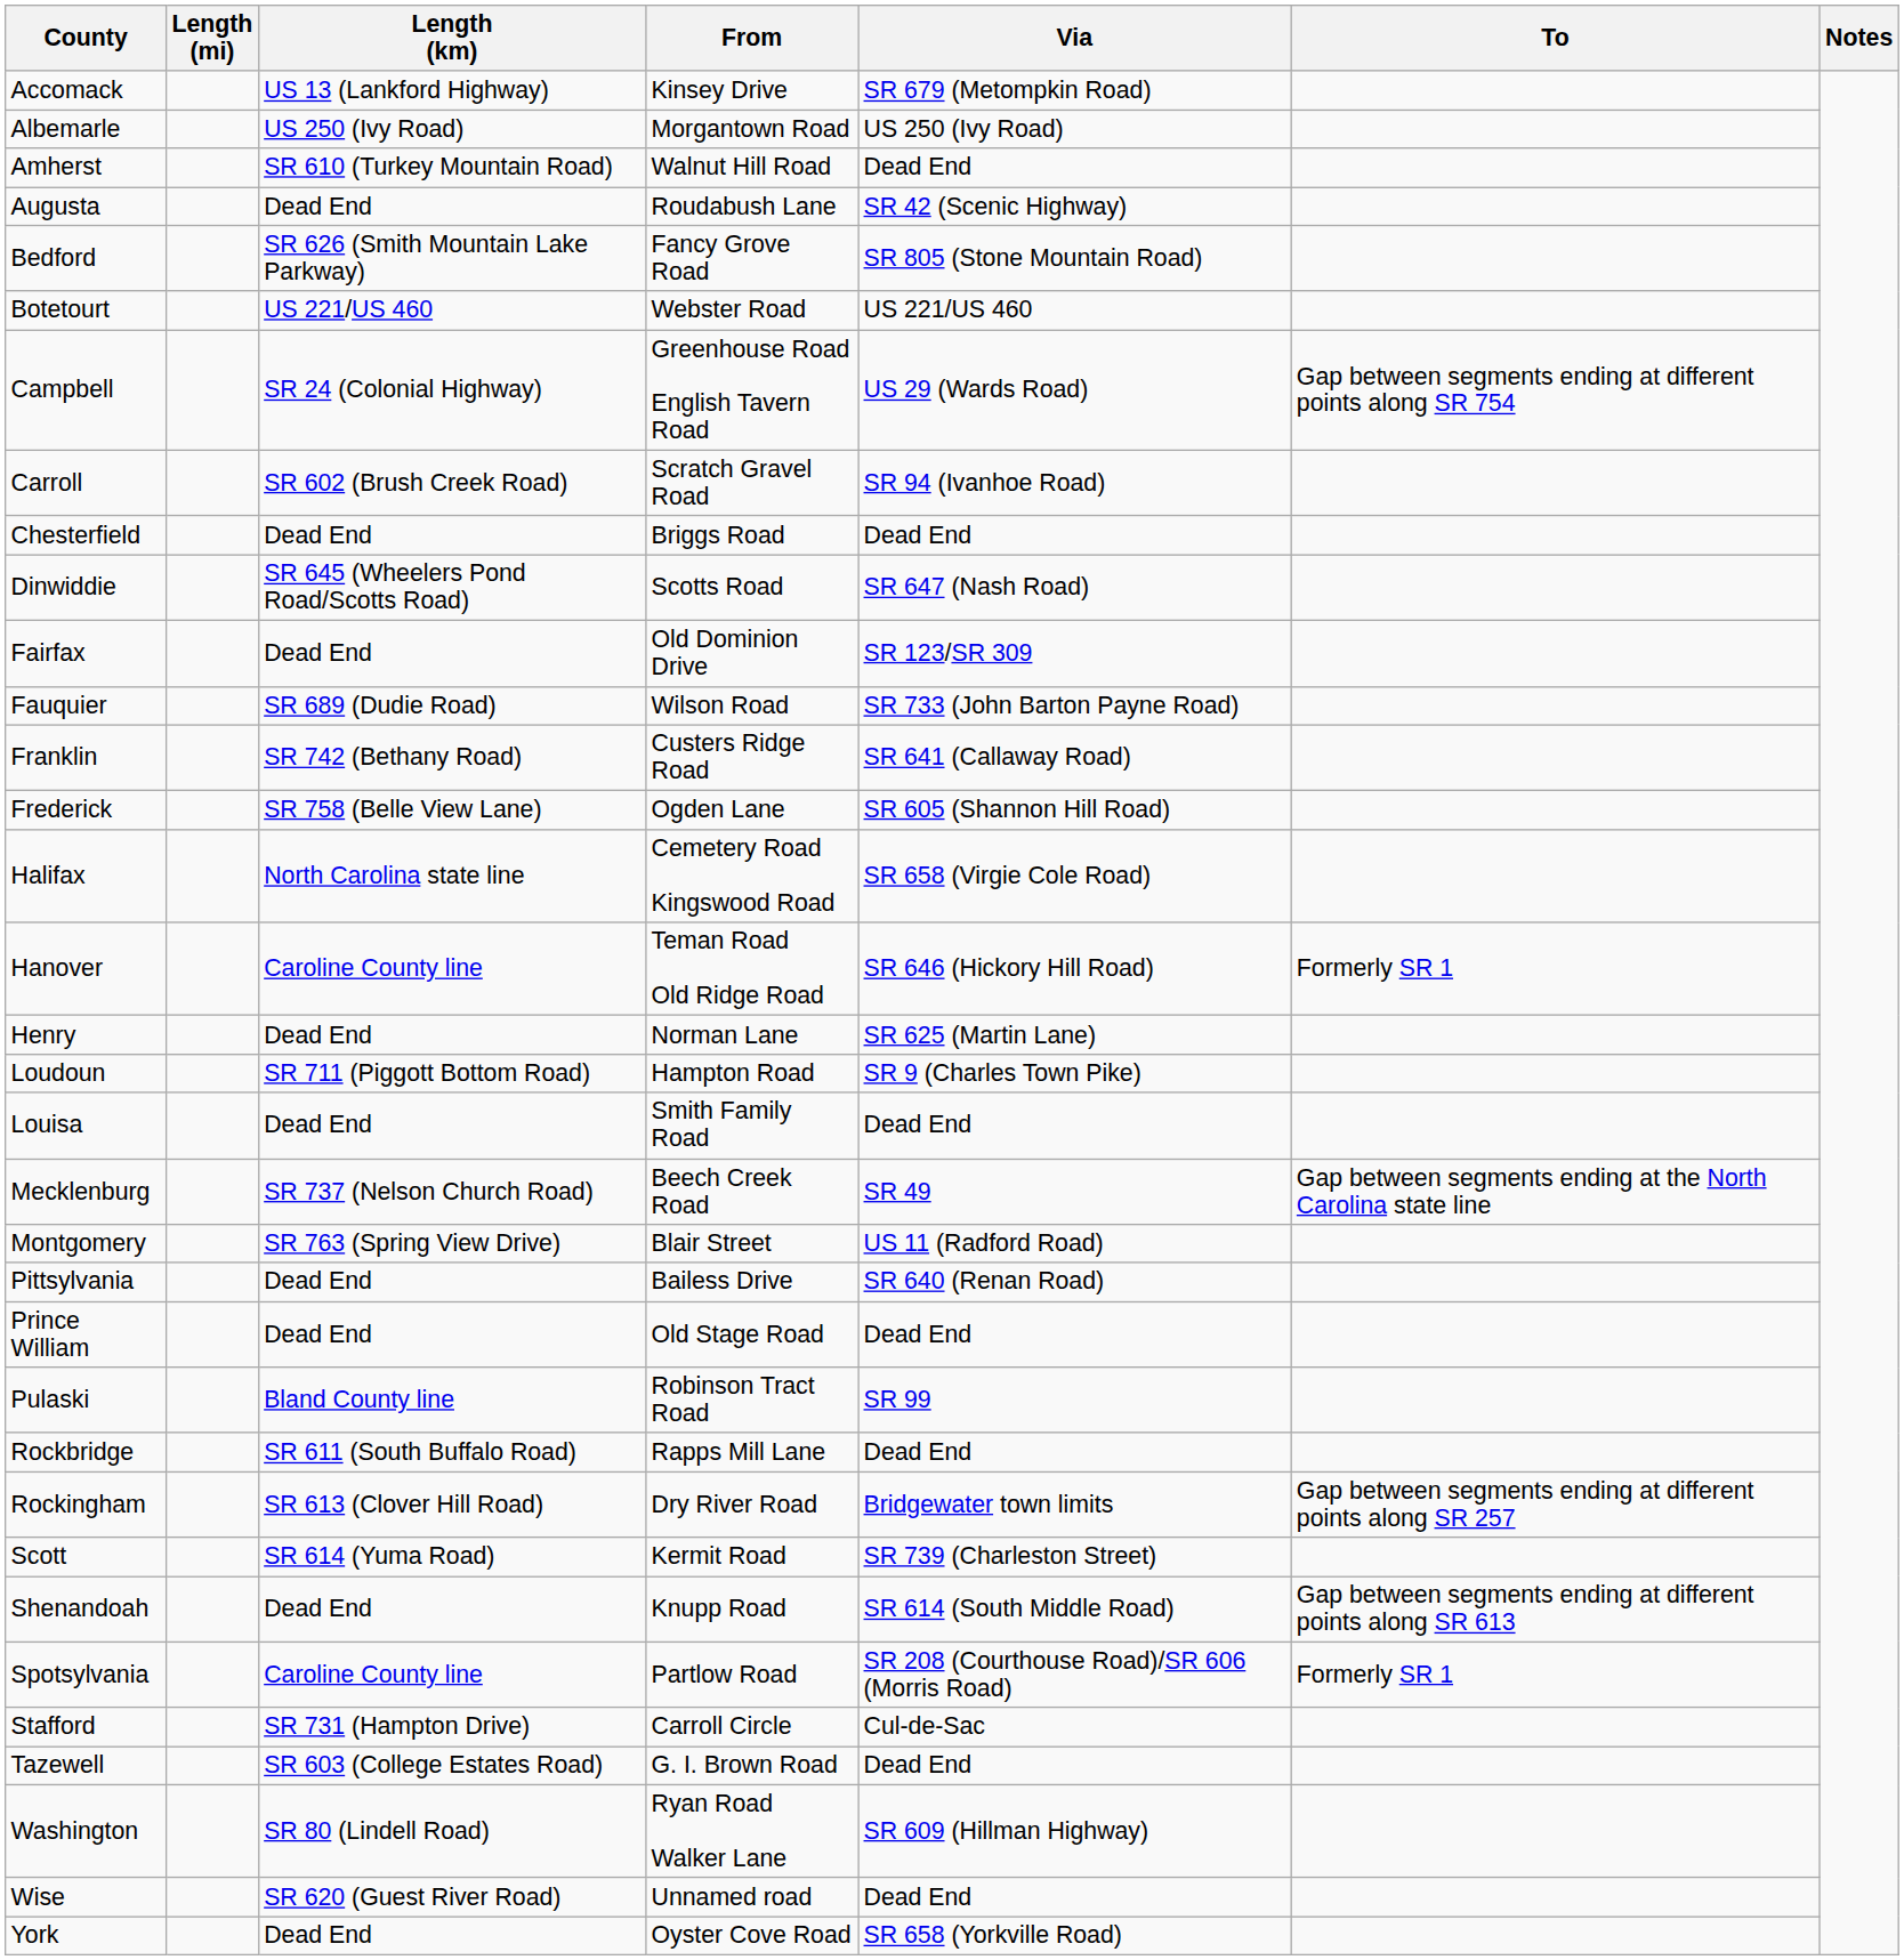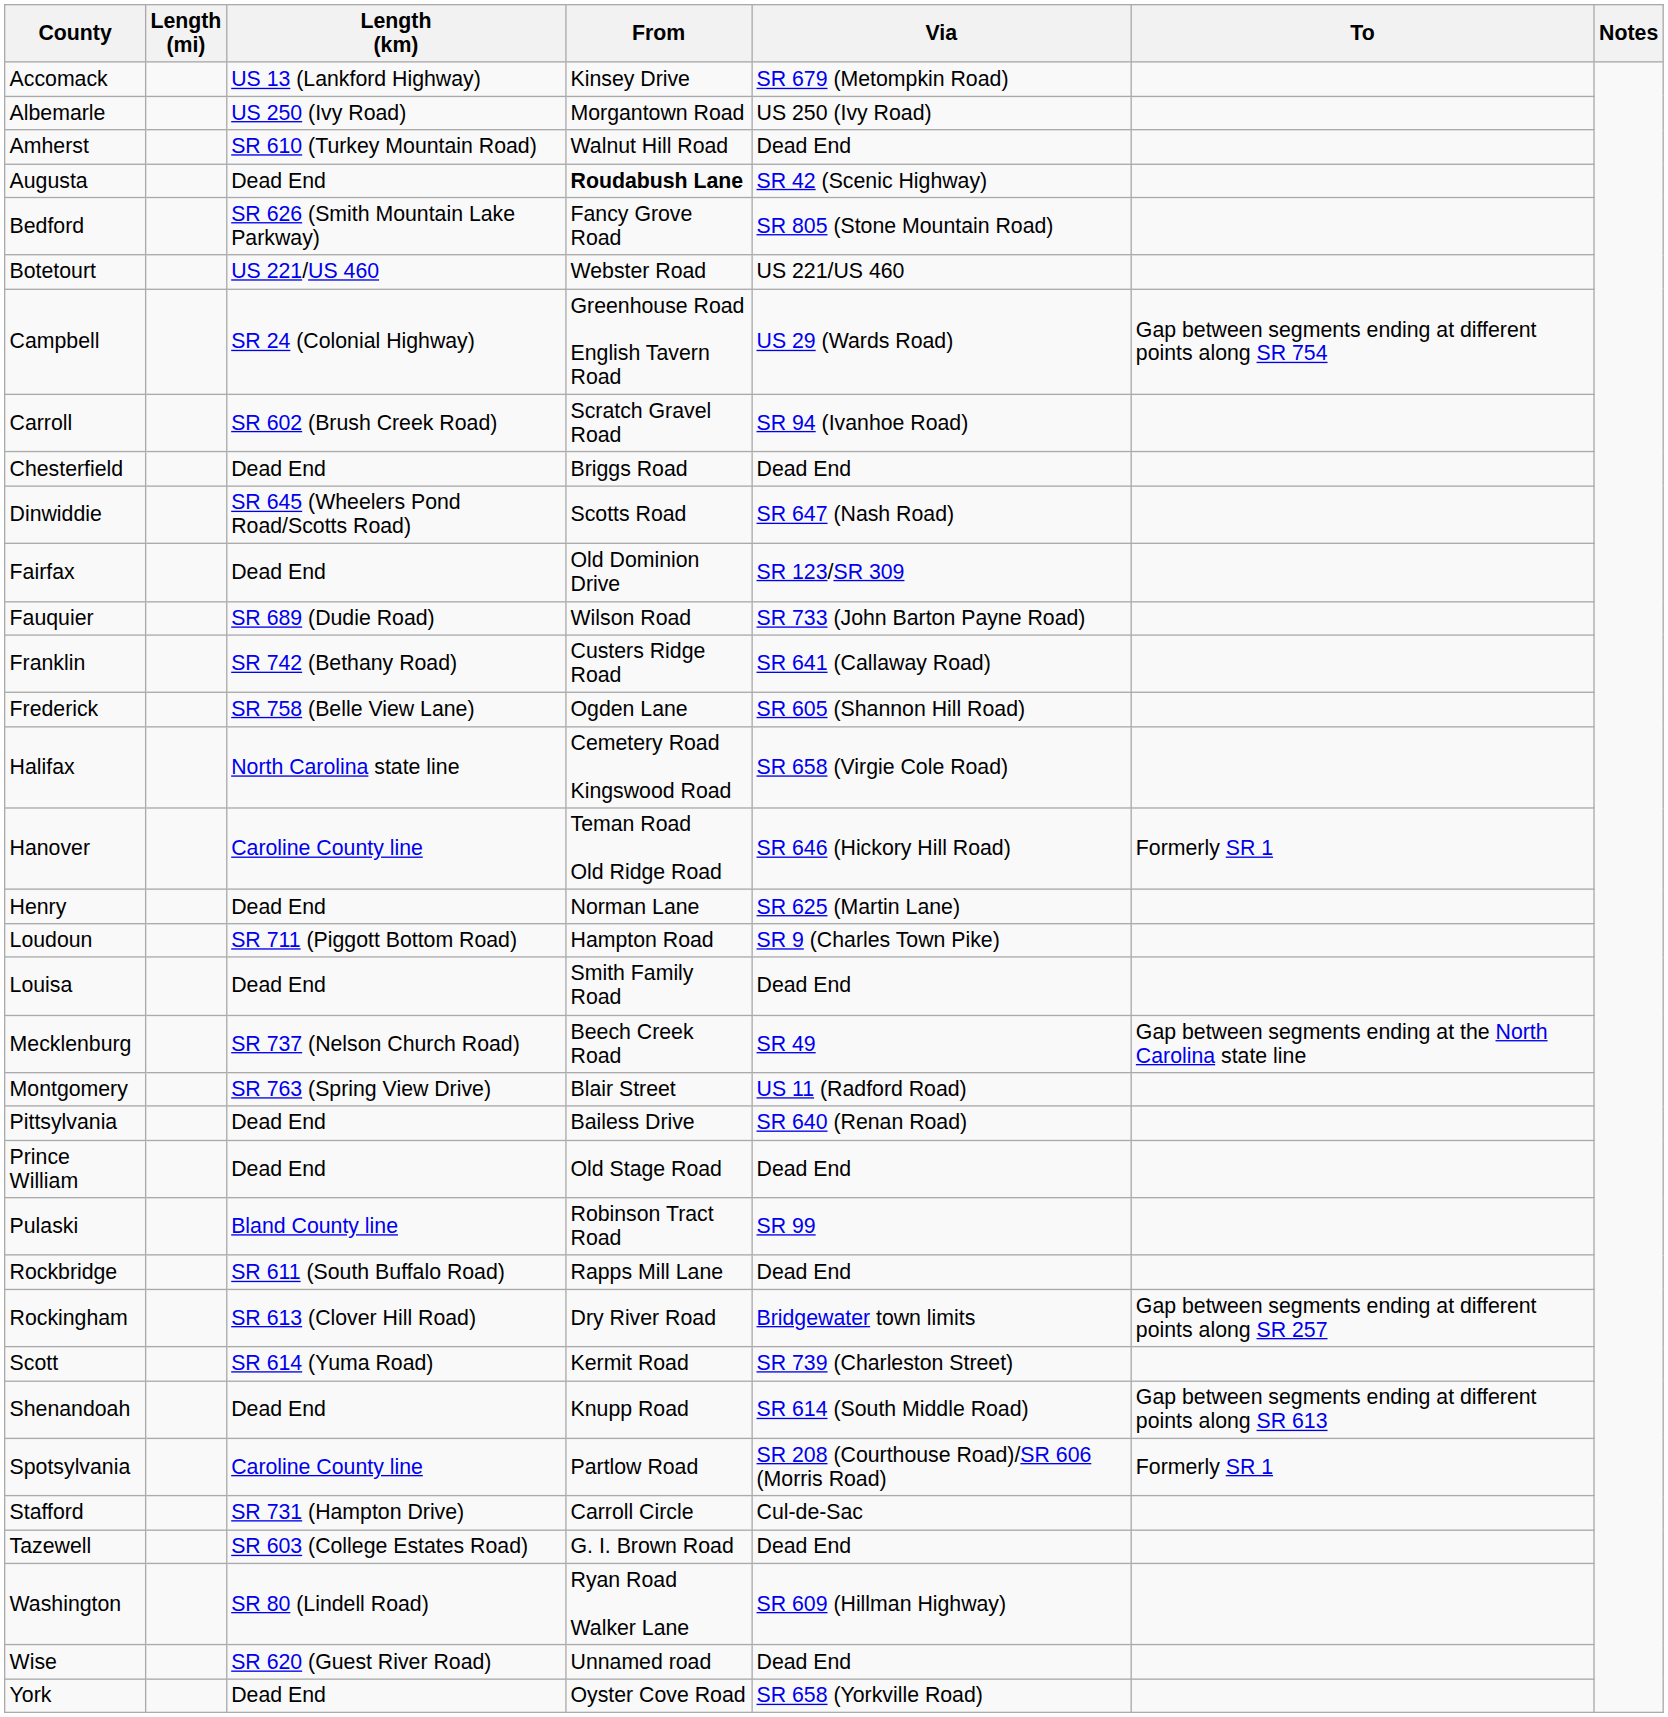Augusta | From: normal -> bold
